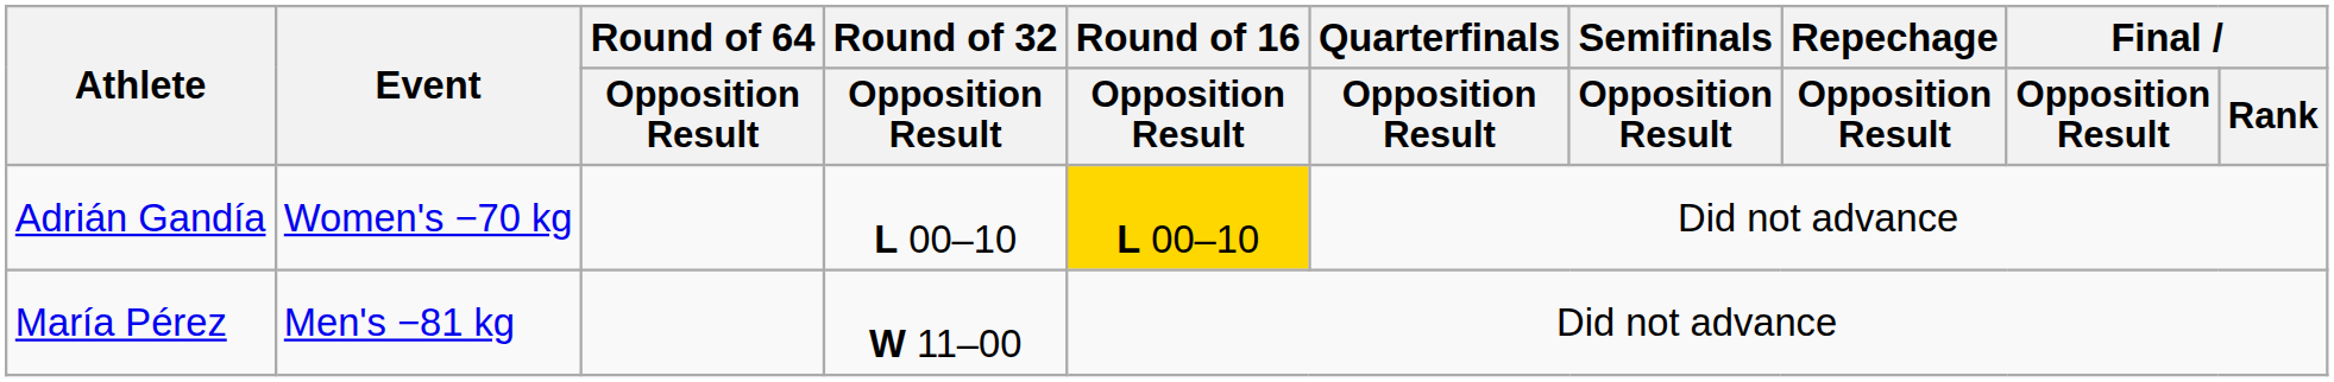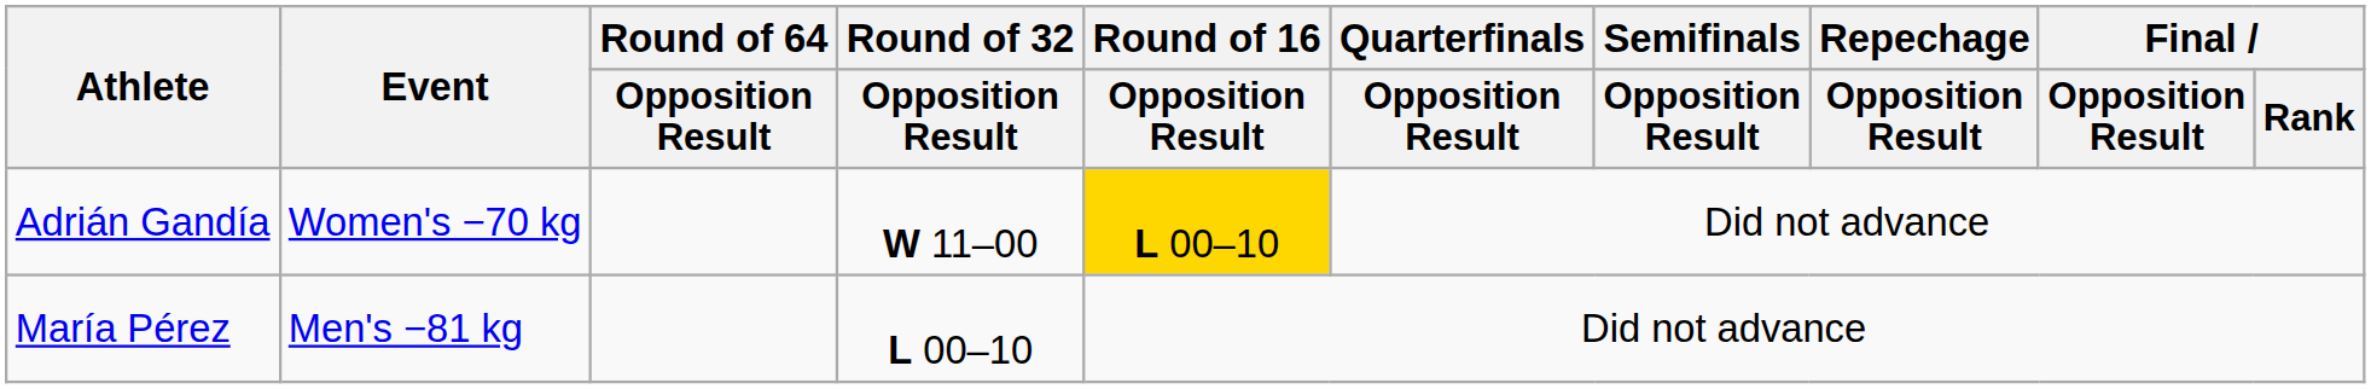Adrián Gandía | Round of 32 / Opposition Result: L 00–10 -> W 11–00
María Pérez | Round of 32 / Opposition Result: W 11–00 -> L 00–10
